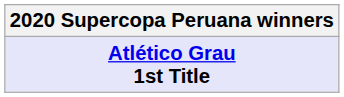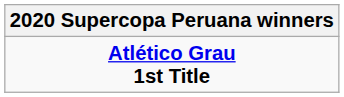row 2 | column 1: lavender background -> no background
